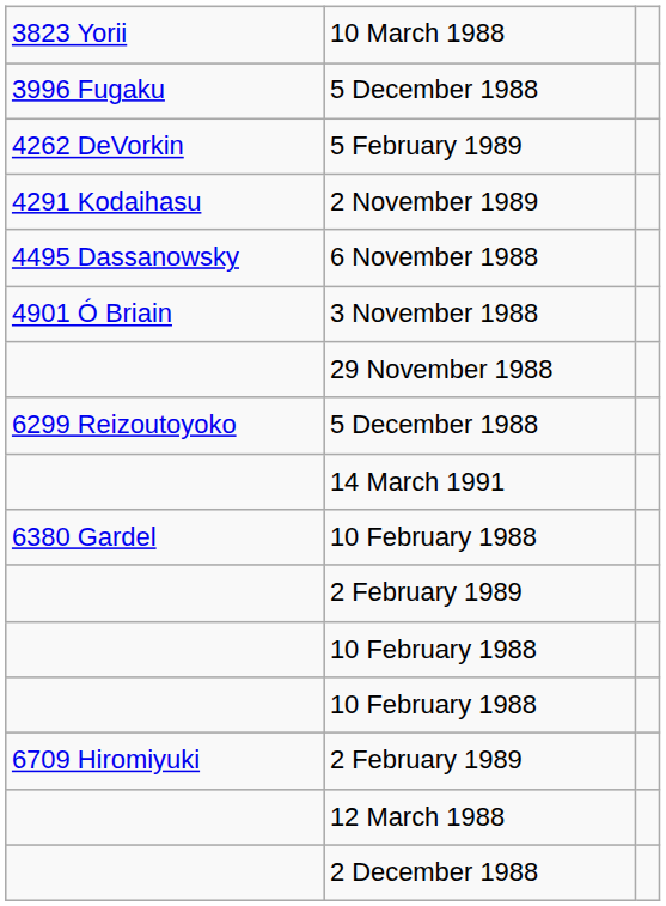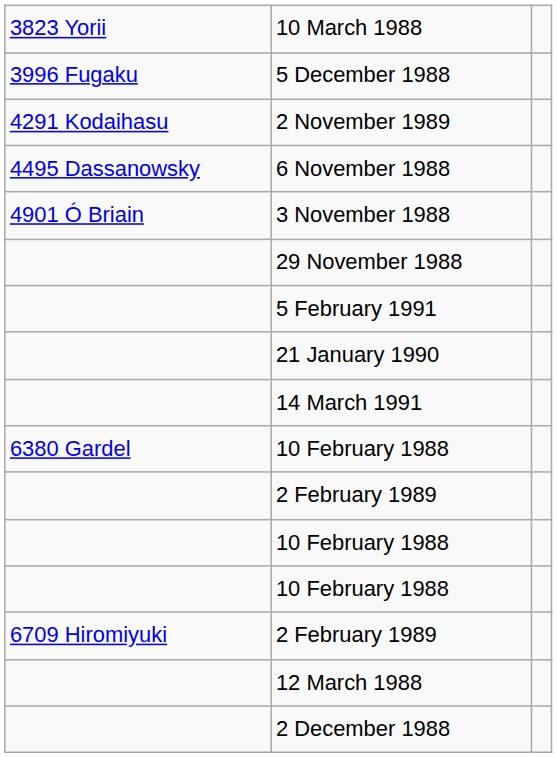- row: 4262 DeVorkin | 5 February 1989
+ row: 5 February 1991
+ row: 21 January 1990
- row: 6299 Reizoutoyoko | 5 December 1988
